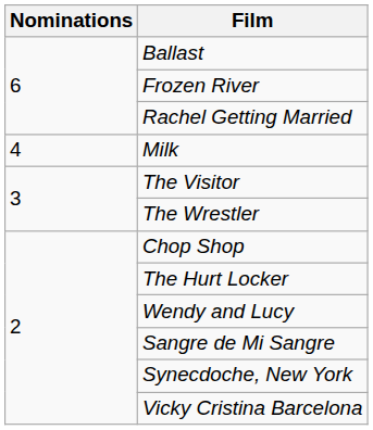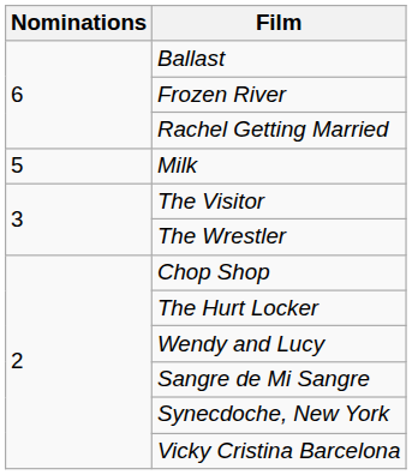Milk | Nominations: 4 -> 5
